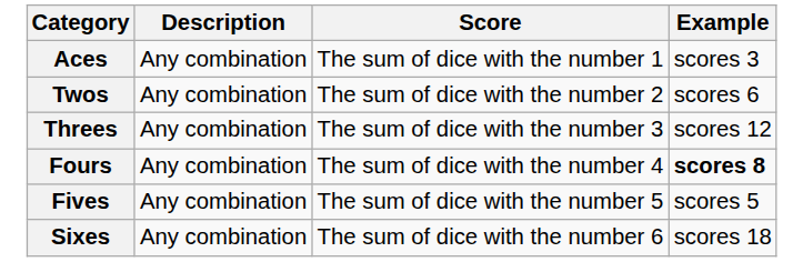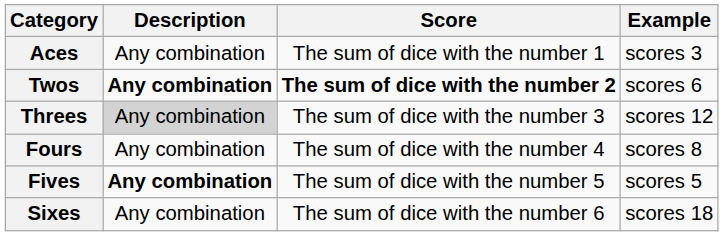row 3 | Description: normal -> bold
row 3 | Score: normal -> bold
row 4 | Description: no background -> lightgrey background
row 5 | Example: bold -> normal
row 6 | Description: normal -> bold
